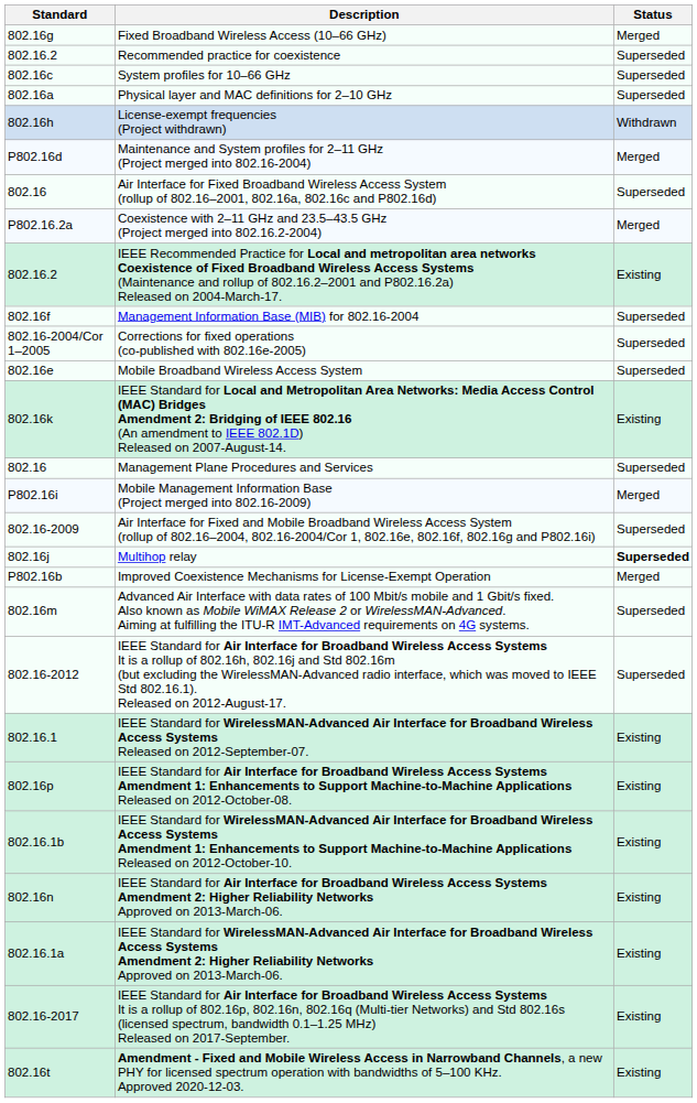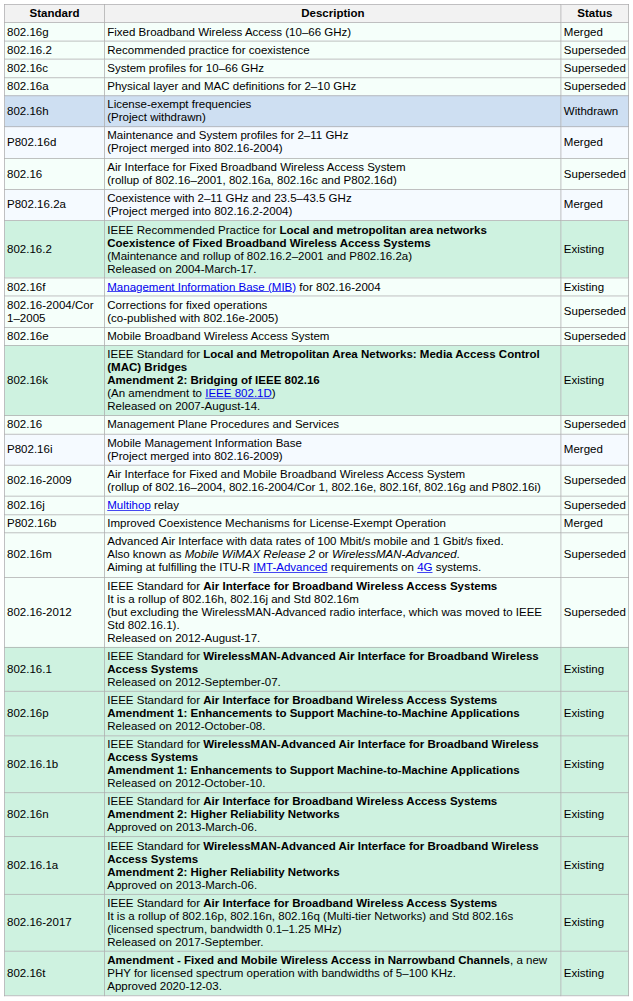Management Information Base (MIB) for 802.16-2004 | Status: Superseded -> Existing
Multihop relay | Status: bold -> normal
